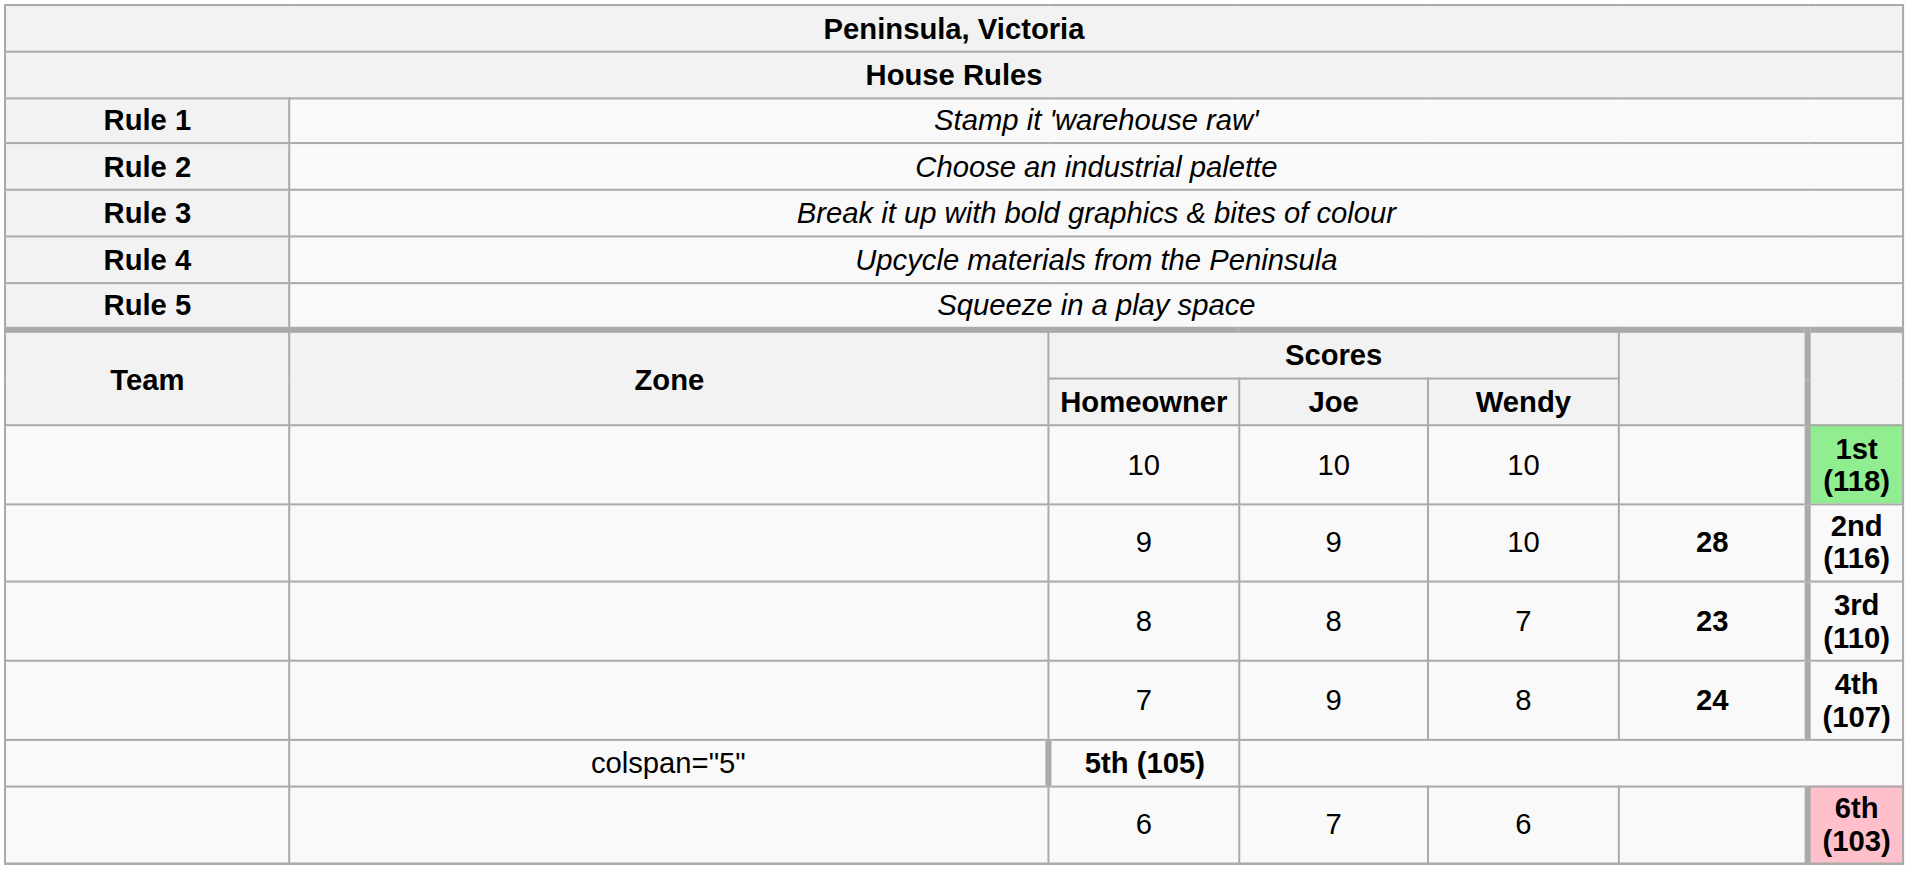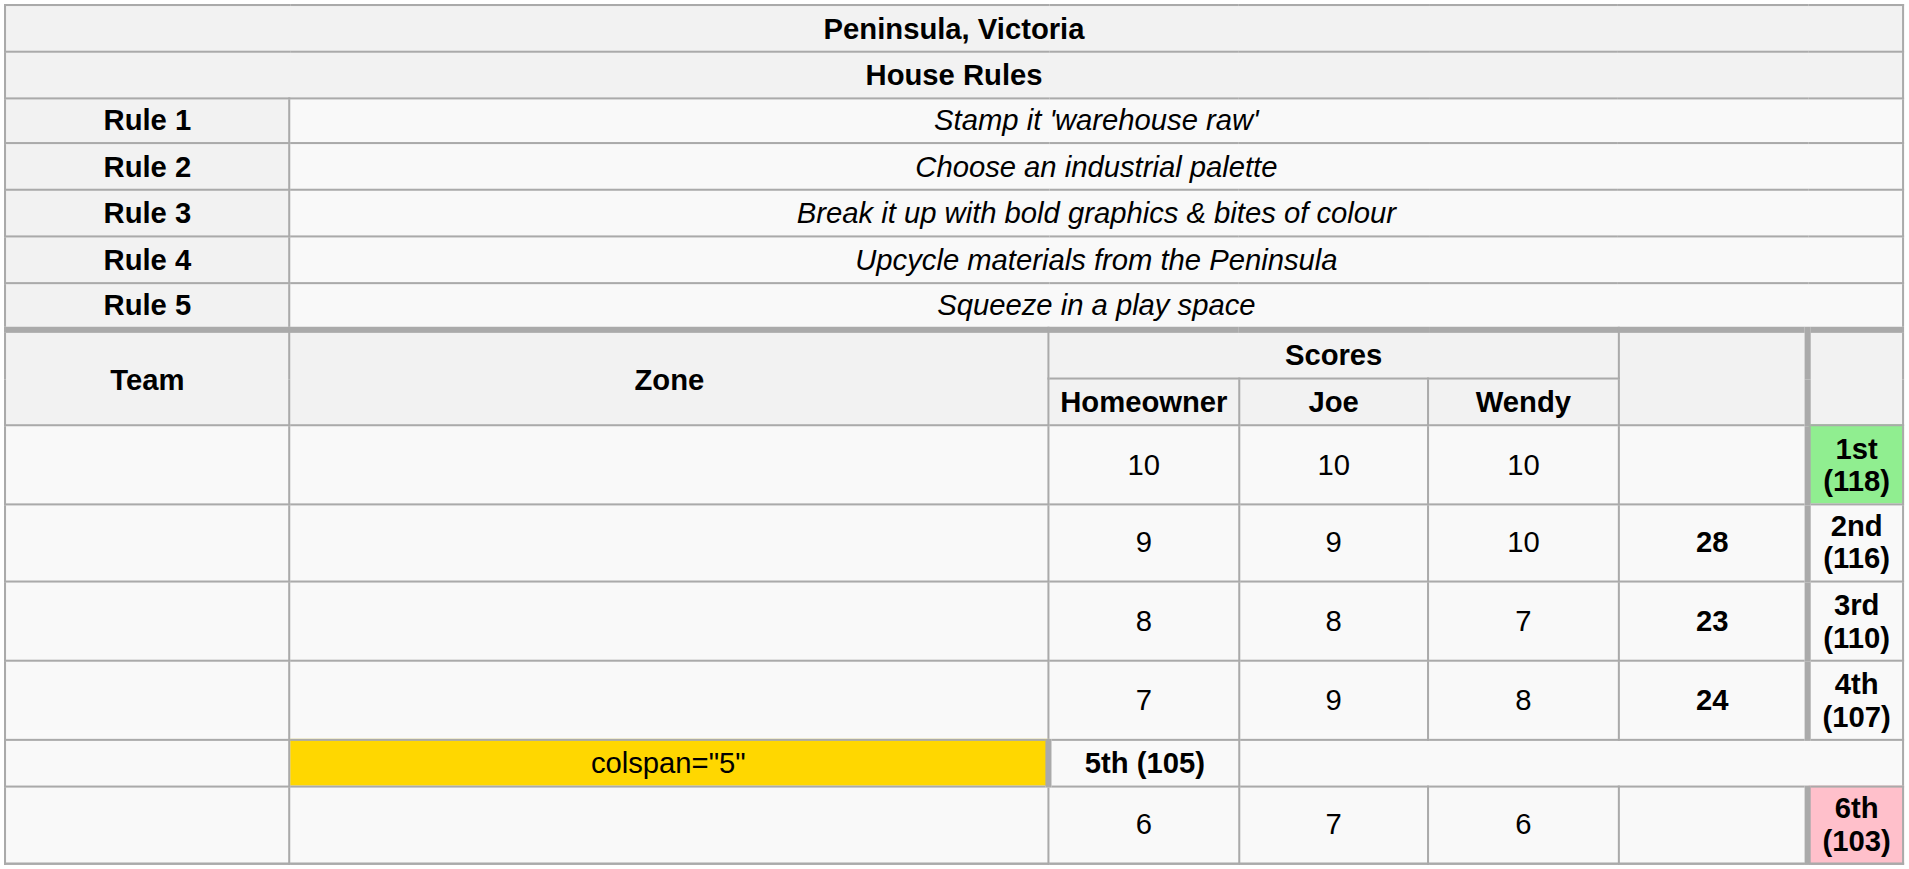5th (105) | column 2: no background -> gold background
